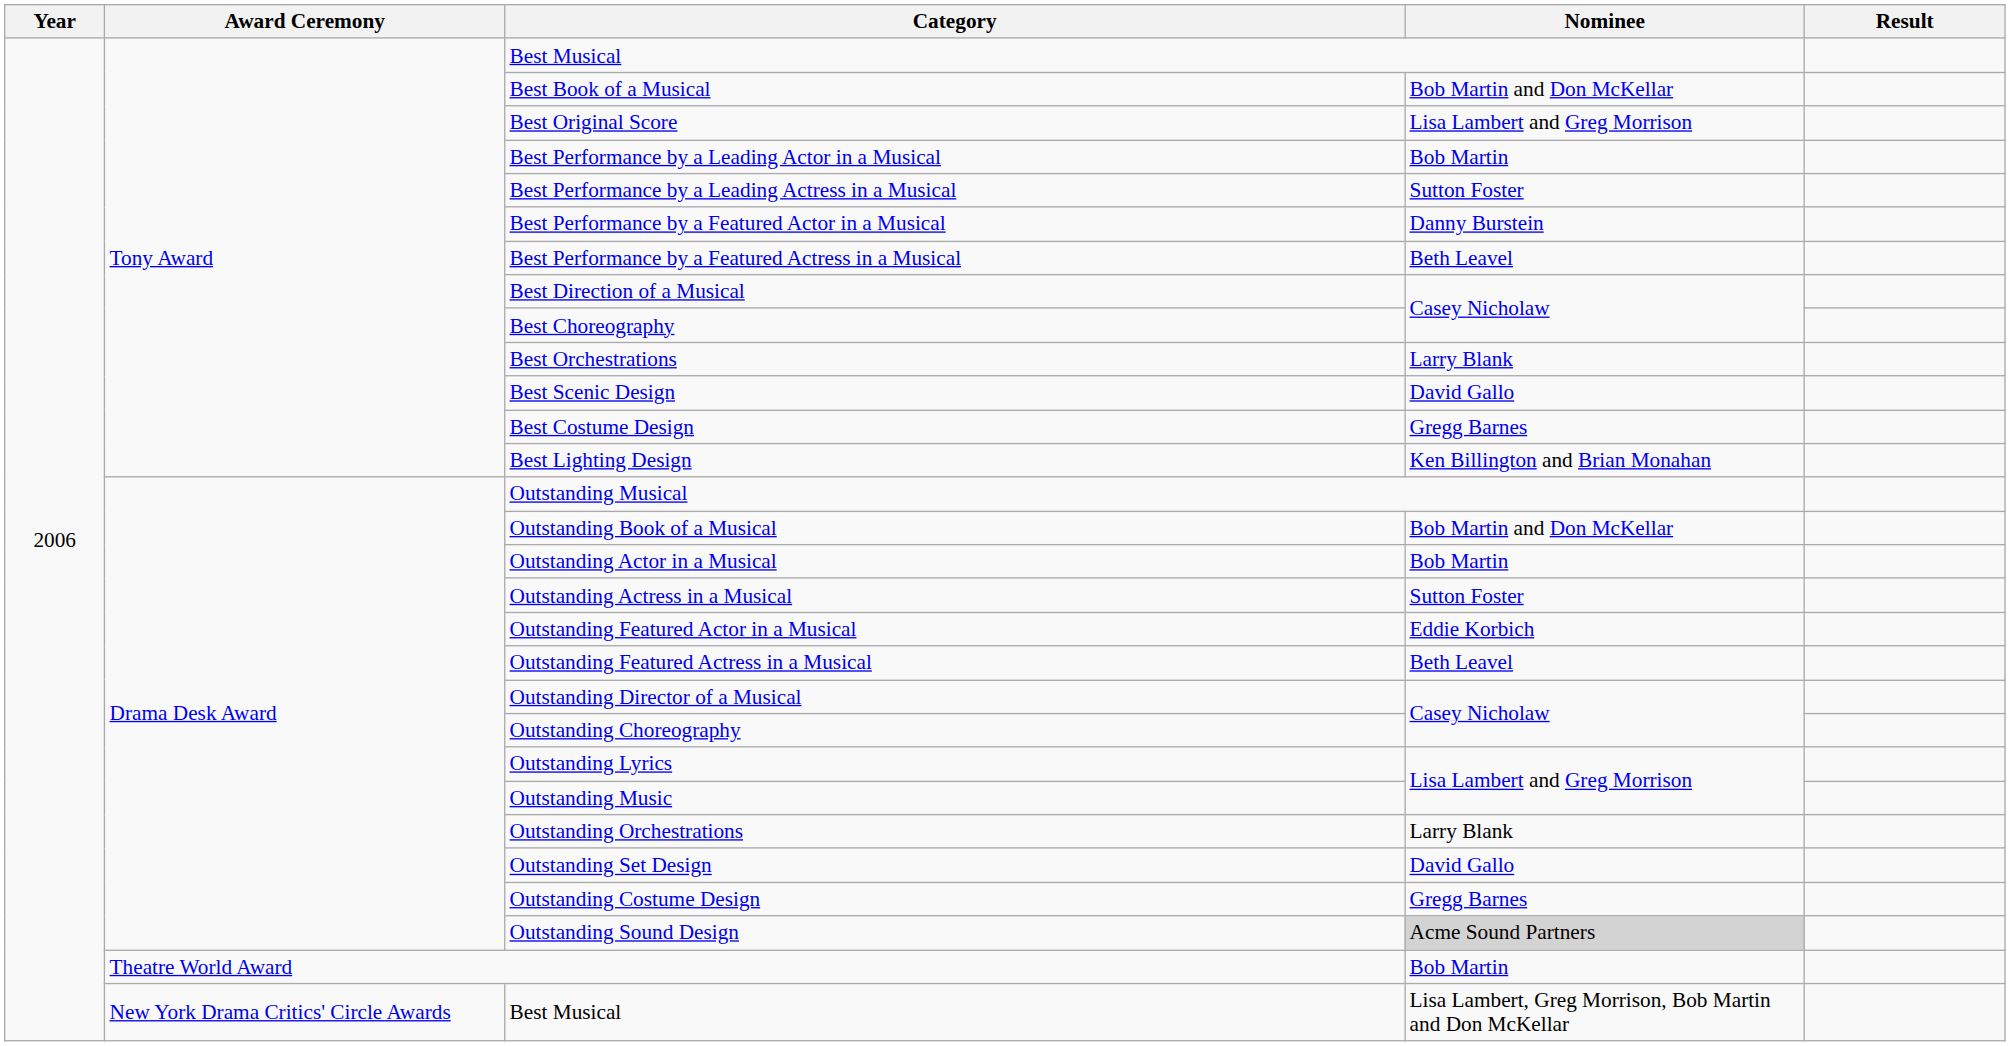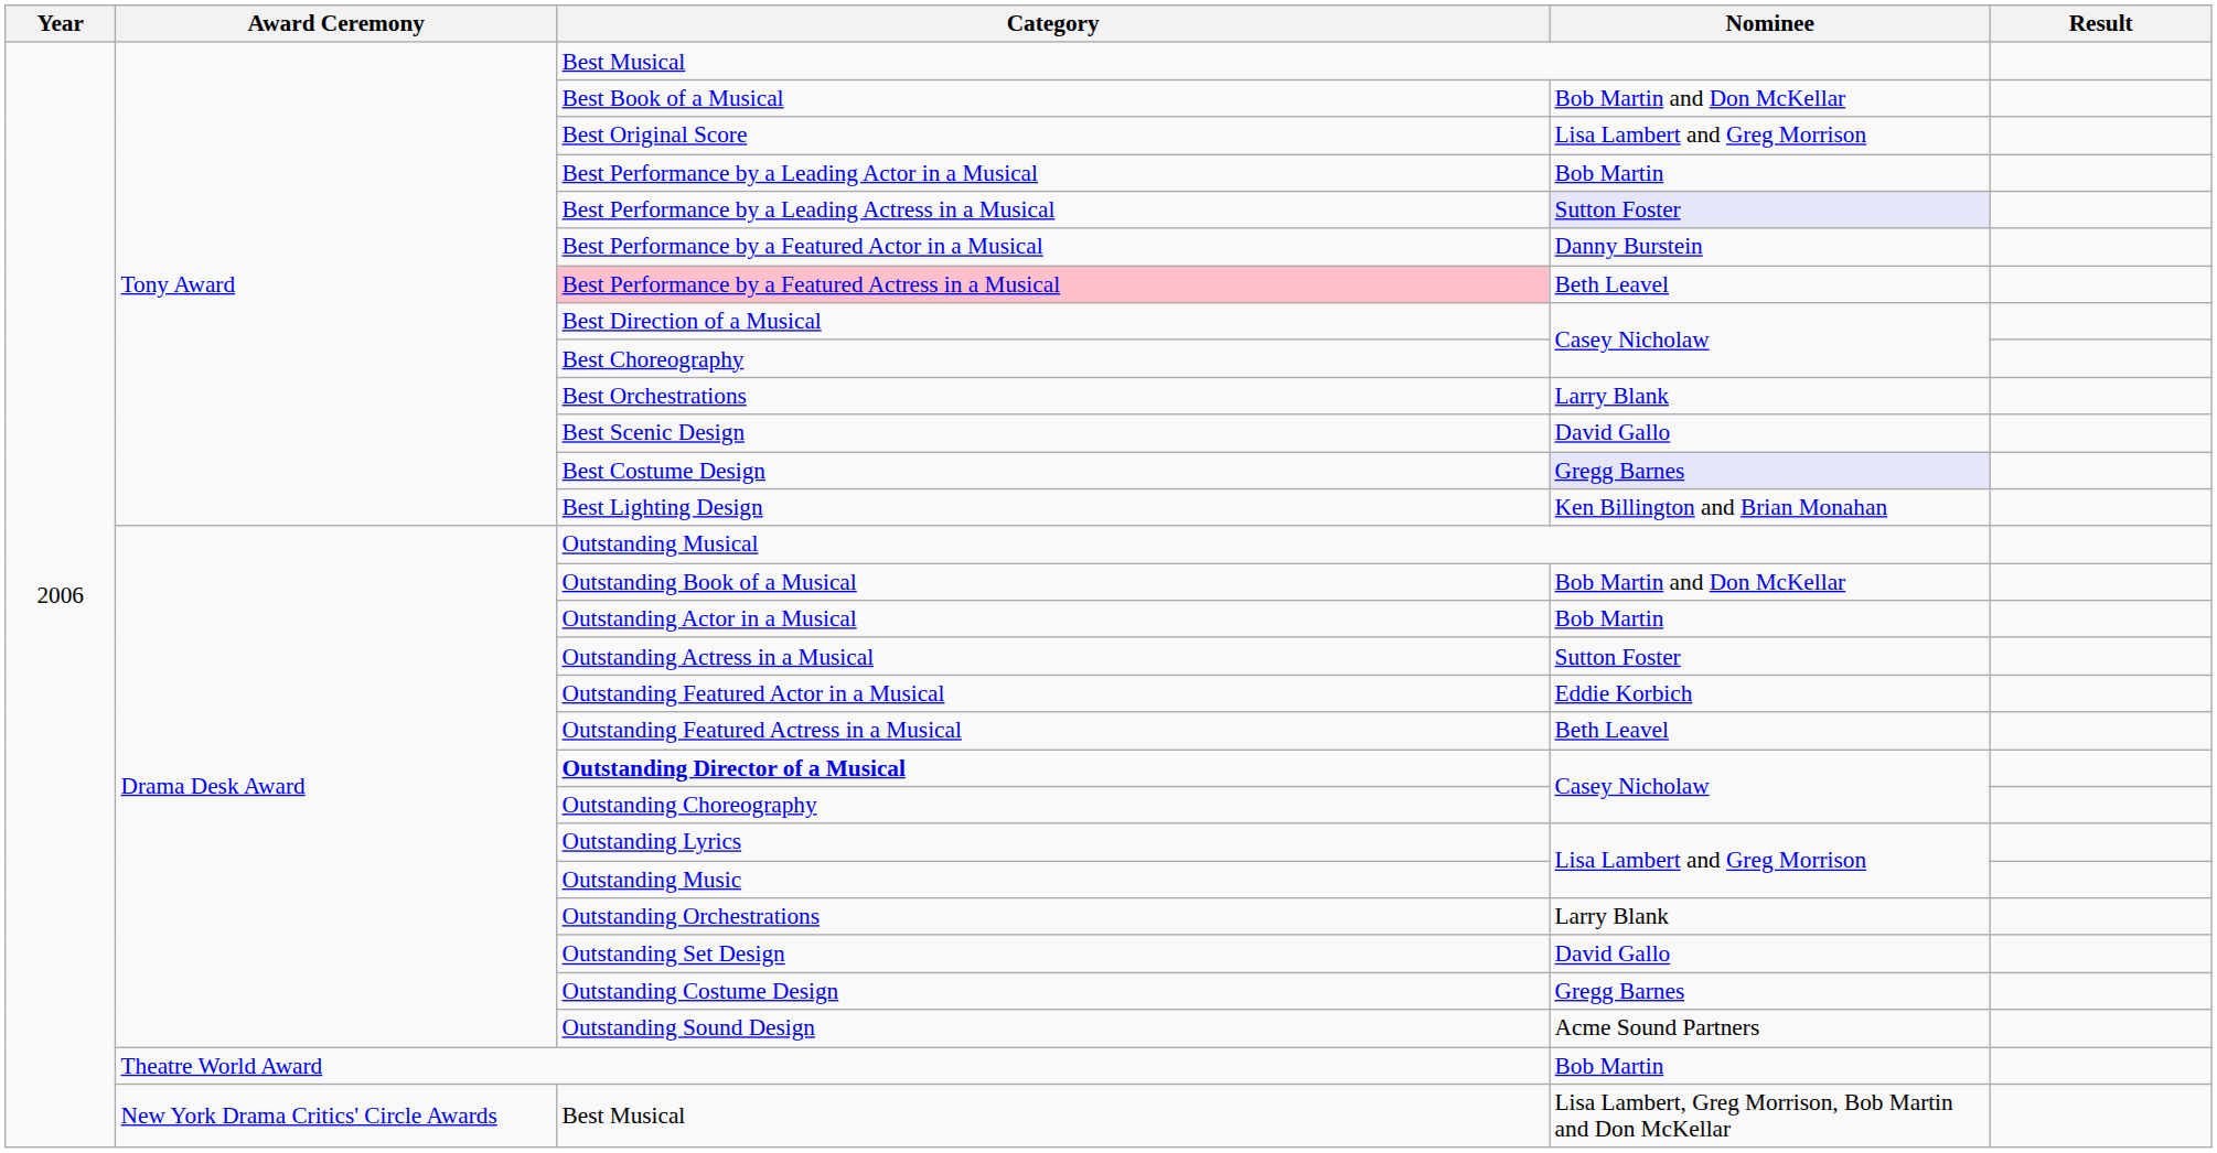Best Performance by a Leading Actress in a Musical | Nominee: no background -> lavender background
Best Performance by a Featured Actress in a Musical | Category: no background -> pink background
Best Costume Design | Nominee: no background -> lavender background
Outstanding Director of a Musical | Category: normal -> bold
Outstanding Sound Design | Nominee: lightgrey background -> no background
